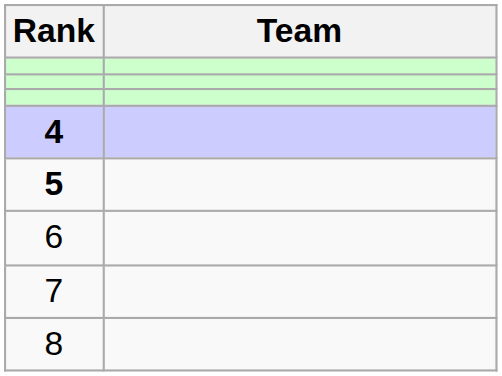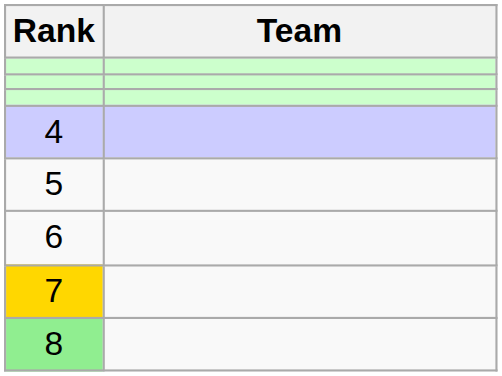row 5 | Rank: bold -> normal
row 6 | Rank: bold -> normal
row 8 | Rank: no background -> gold background
row 9 | Rank: no background -> lightgreen background
